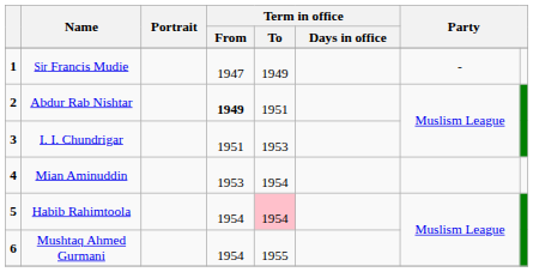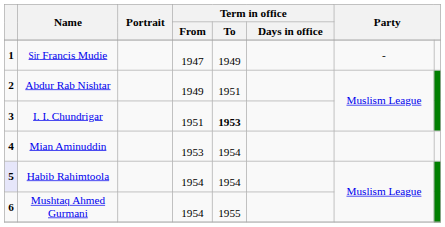Abdur Rab Nishtar | Term in office / From: bold -> normal
I. I. Chundrigar | Term in office / To: normal -> bold
Habib Rahimtoola | column 1: no background -> lavender background
Habib Rahimtoola | Term in office / To: pink background -> no background
